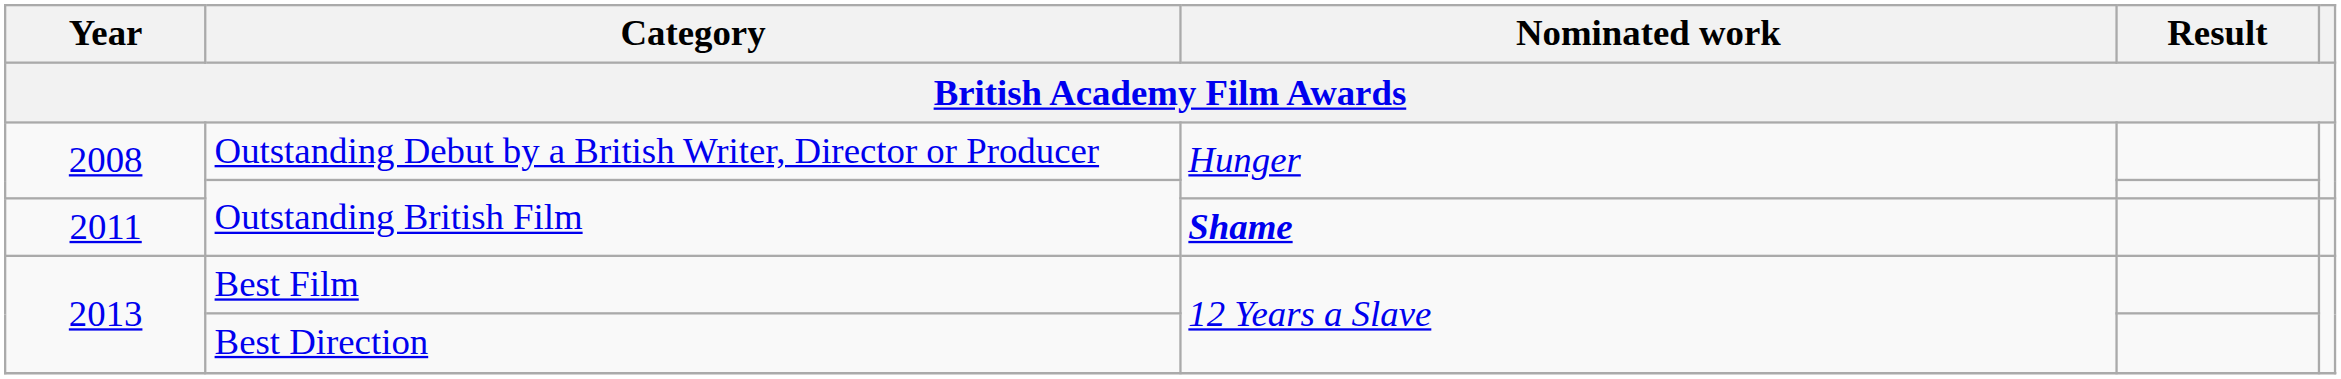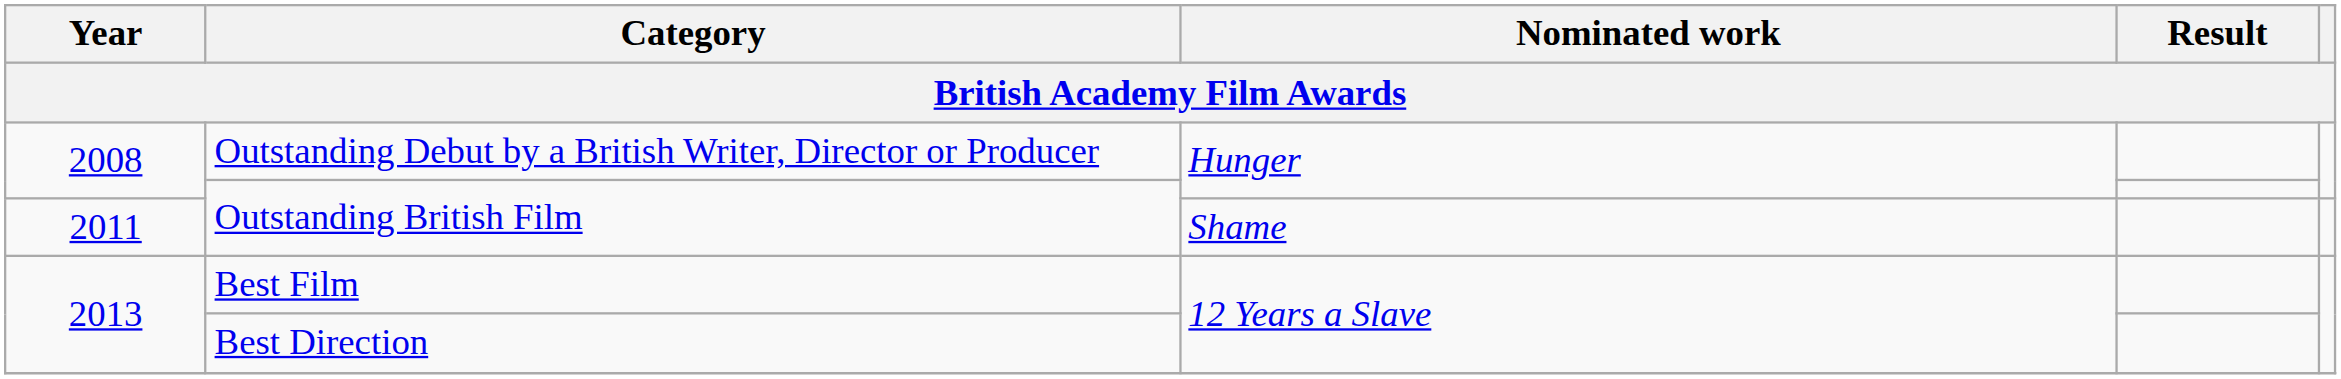2011 / Outstanding British Film | Nominated work: bold -> normal
